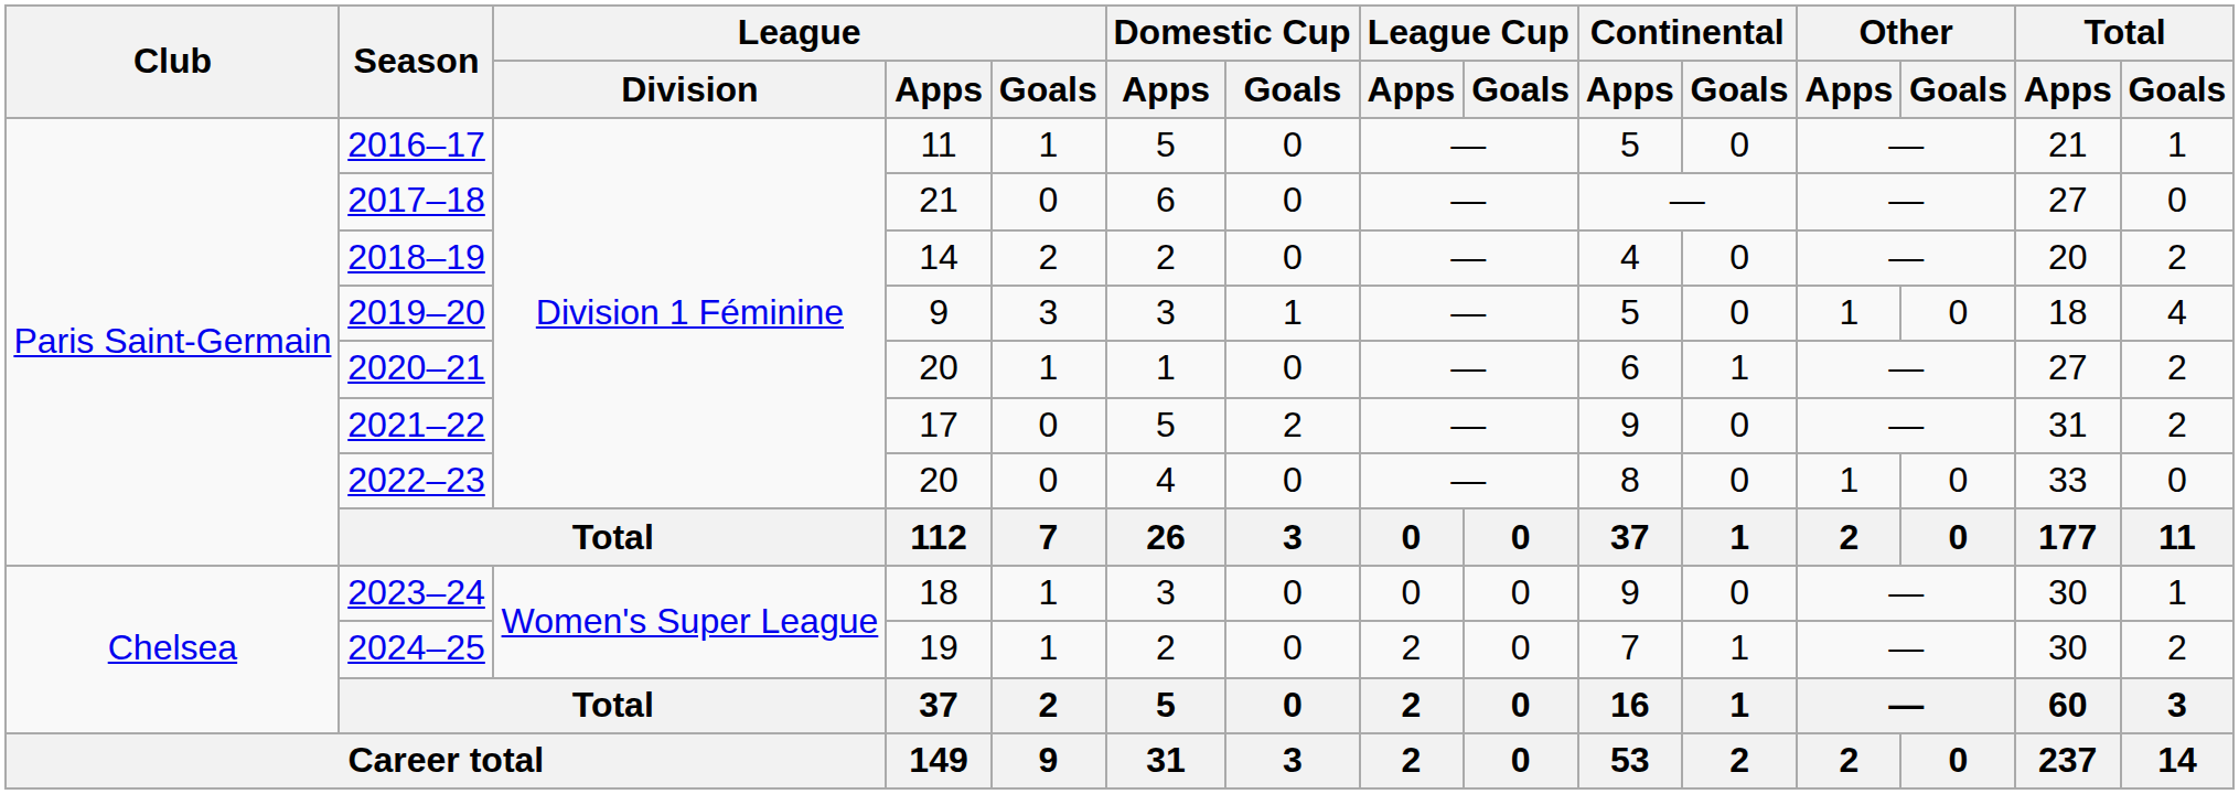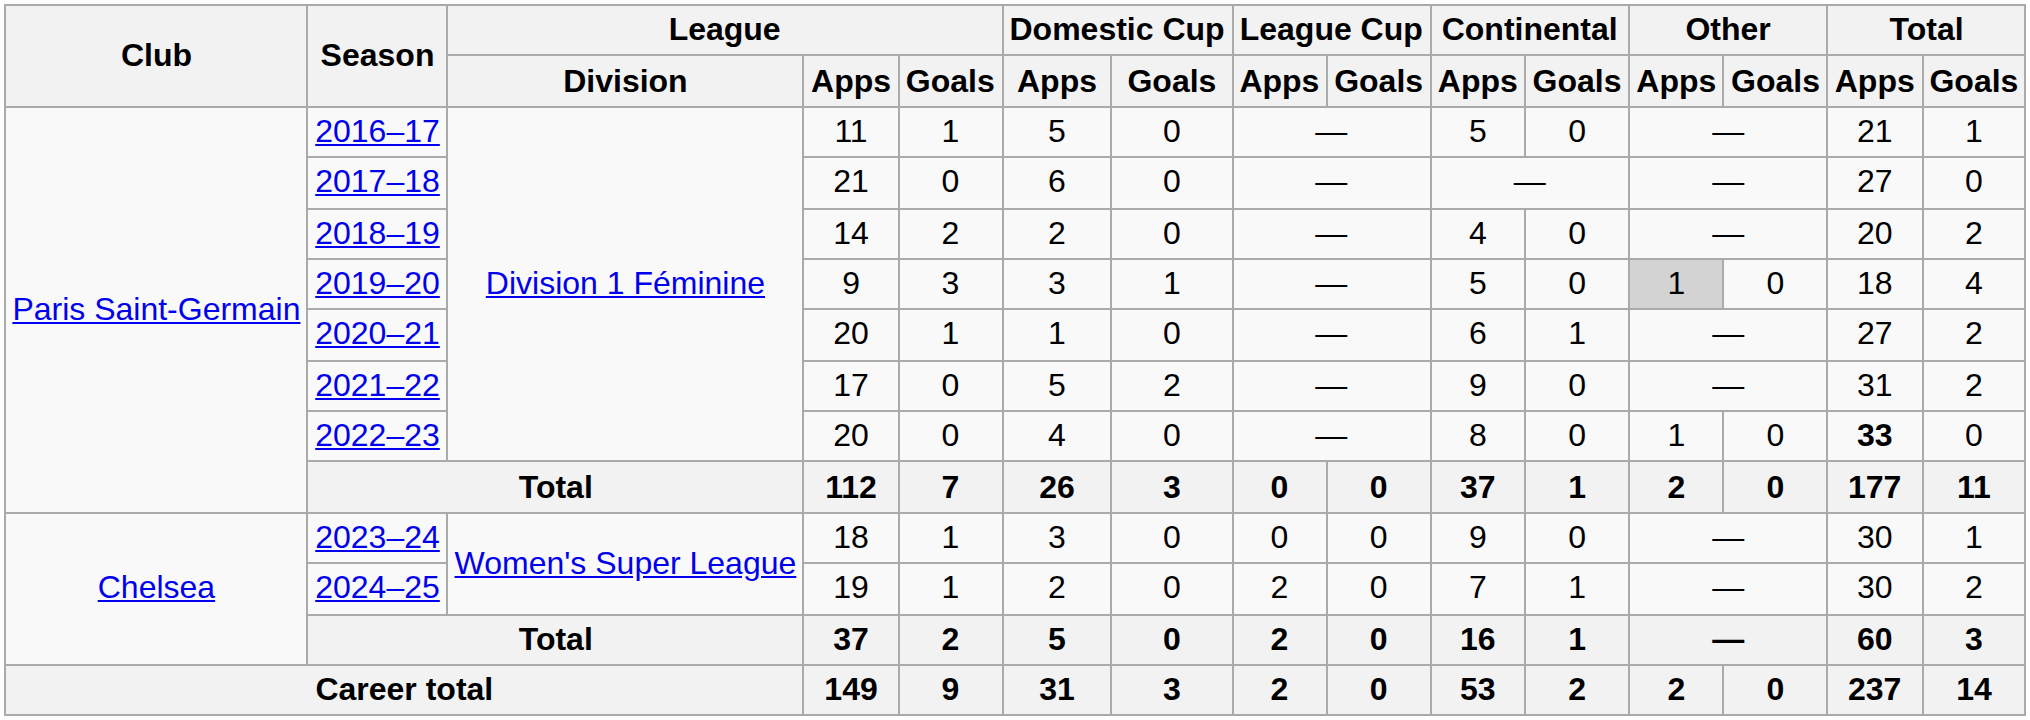2019–20 | Other / Apps: no background -> lightgrey background
2022–23 | Total / Apps: normal -> bold
